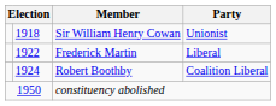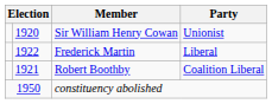Sir William Henry Cowan | column 2: 1918 -> 1920
Robert Boothby | column 2: 1924 -> 1921
